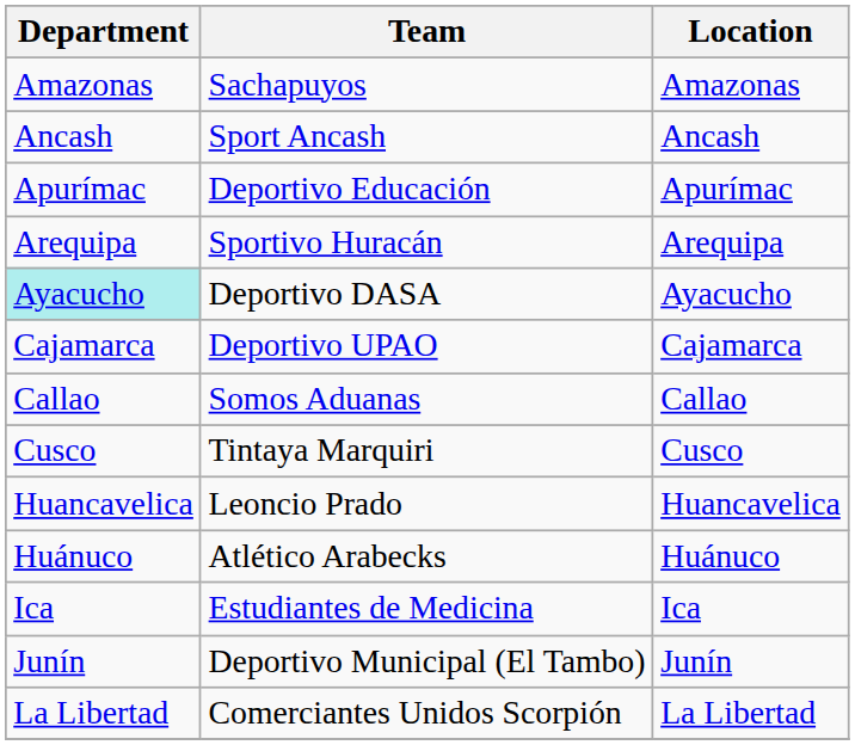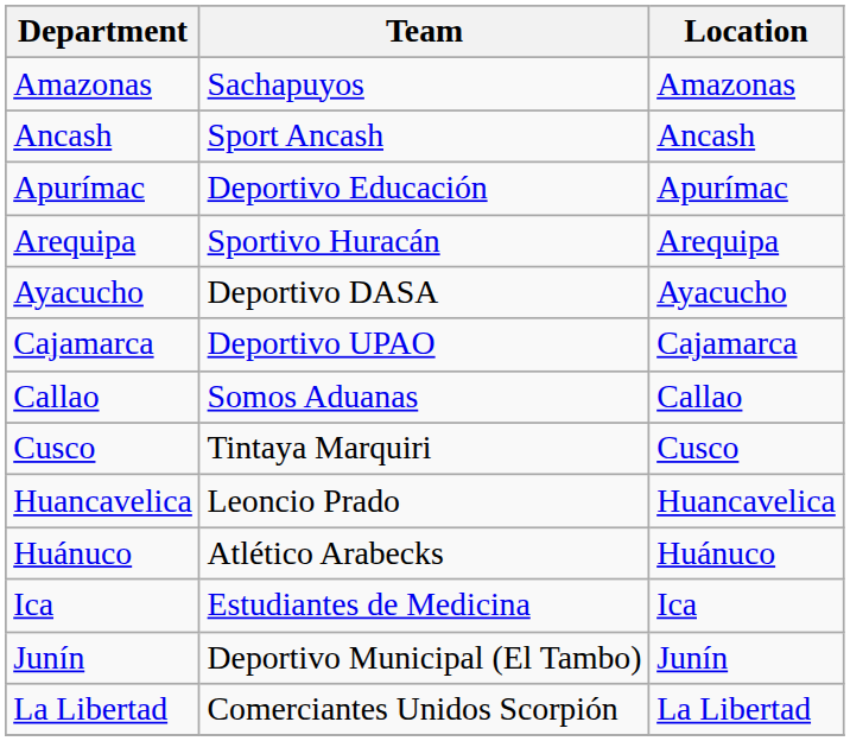row 6 | Department: paleturquoise background -> no background
